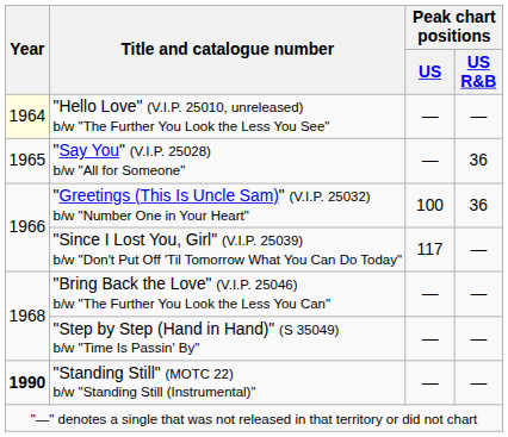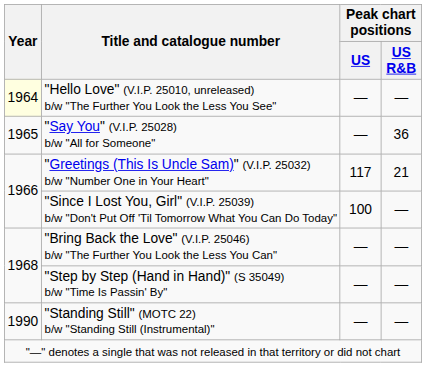row 5 | Peak chart positions / US: 100 -> 117
row 5 | Peak chart positions / US R&B: 36 -> 21
row 6 | Peak chart positions / US: 117 -> 100
row 9 | Year: bold -> normal
